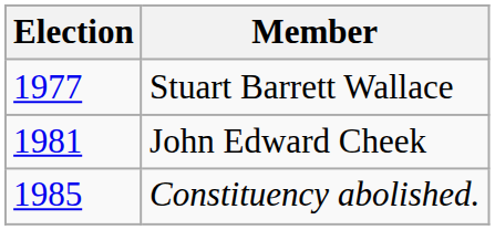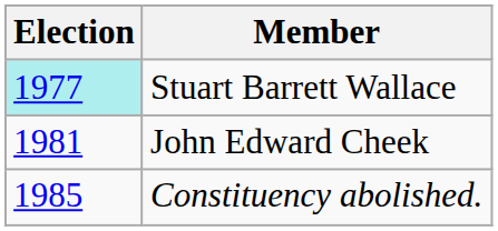Stuart Barrett Wallace | Election: no background -> paleturquoise background
